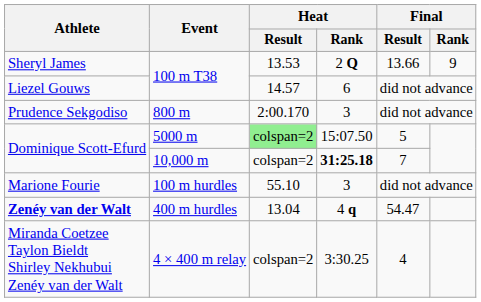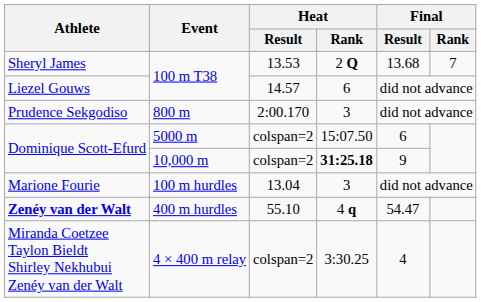Sheryl James | Final / Result: 13.66 -> 13.68
Sheryl James | Final / Rank: 9 -> 7
Dominique Scott-Efurd / 5000 m | Heat / Result: lightgreen background -> no background
Dominique Scott-Efurd / 5000 m | Final / Result: 5 -> 6
Dominique Scott-Efurd / 10,000 m | Final / Result: 7 -> 9
Marione Fourie | Heat / Result: 55.10 -> 13.04
Zenéy van der Walt | Heat / Result: 13.04 -> 55.10
